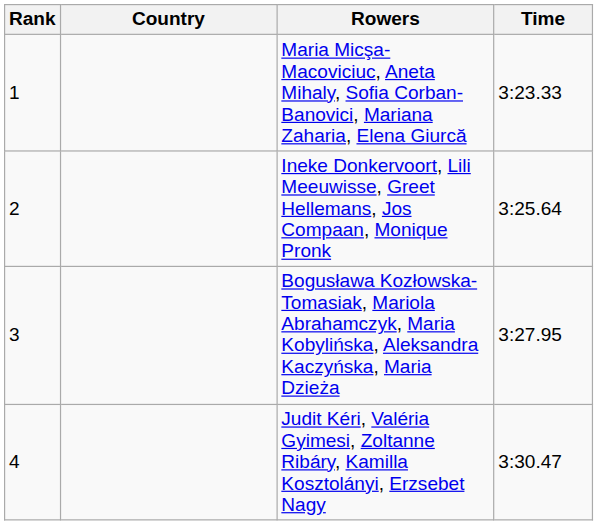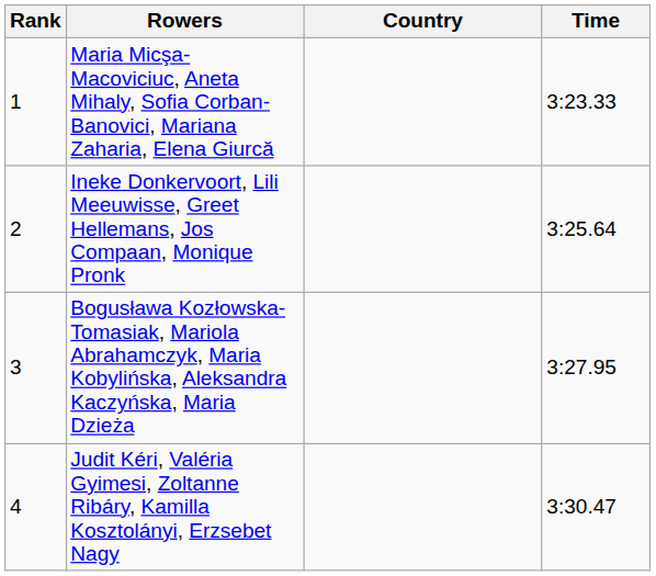columns swapped: Rowers <-> Country
